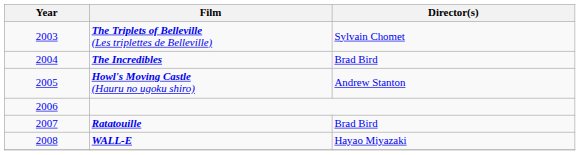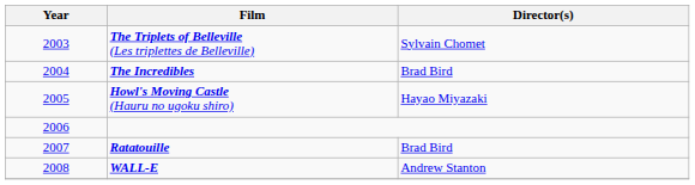Howl's Moving Castle (Hauru no ugoku shiro) | Director(s): Andrew Stanton -> Hayao Miyazaki
WALL-E | Director(s): Hayao Miyazaki -> Andrew Stanton
